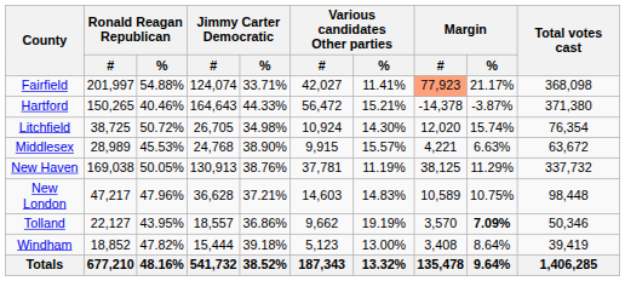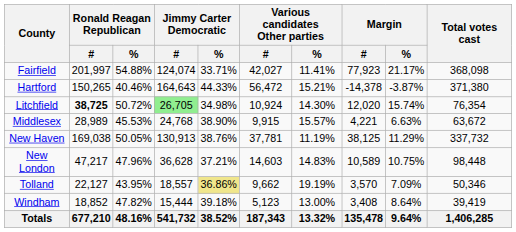Fairfield | Margin / #: lightsalmon background -> no background
Litchfield | Ronald Reagan Republican / #: normal -> bold
Litchfield | Jimmy Carter Democratic / #: no background -> lightgreen background
Tolland | Jimmy Carter Democratic / %: no background -> khaki background
Tolland | Margin / %: bold -> normal
